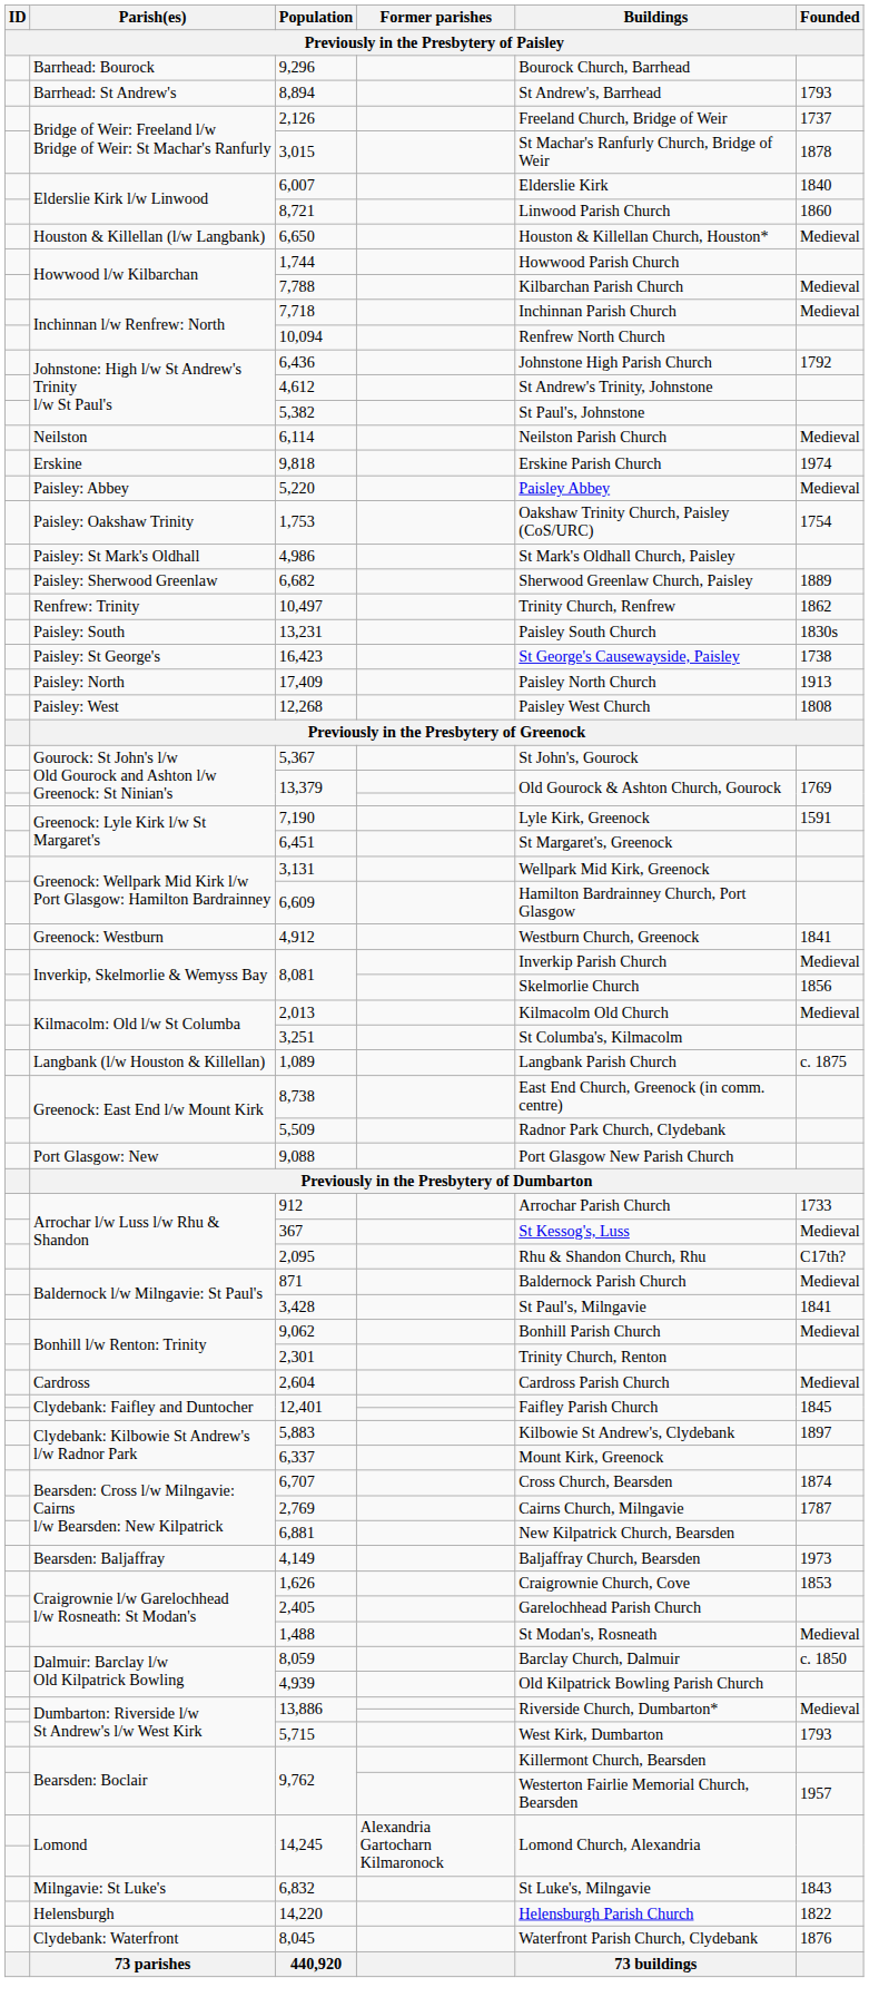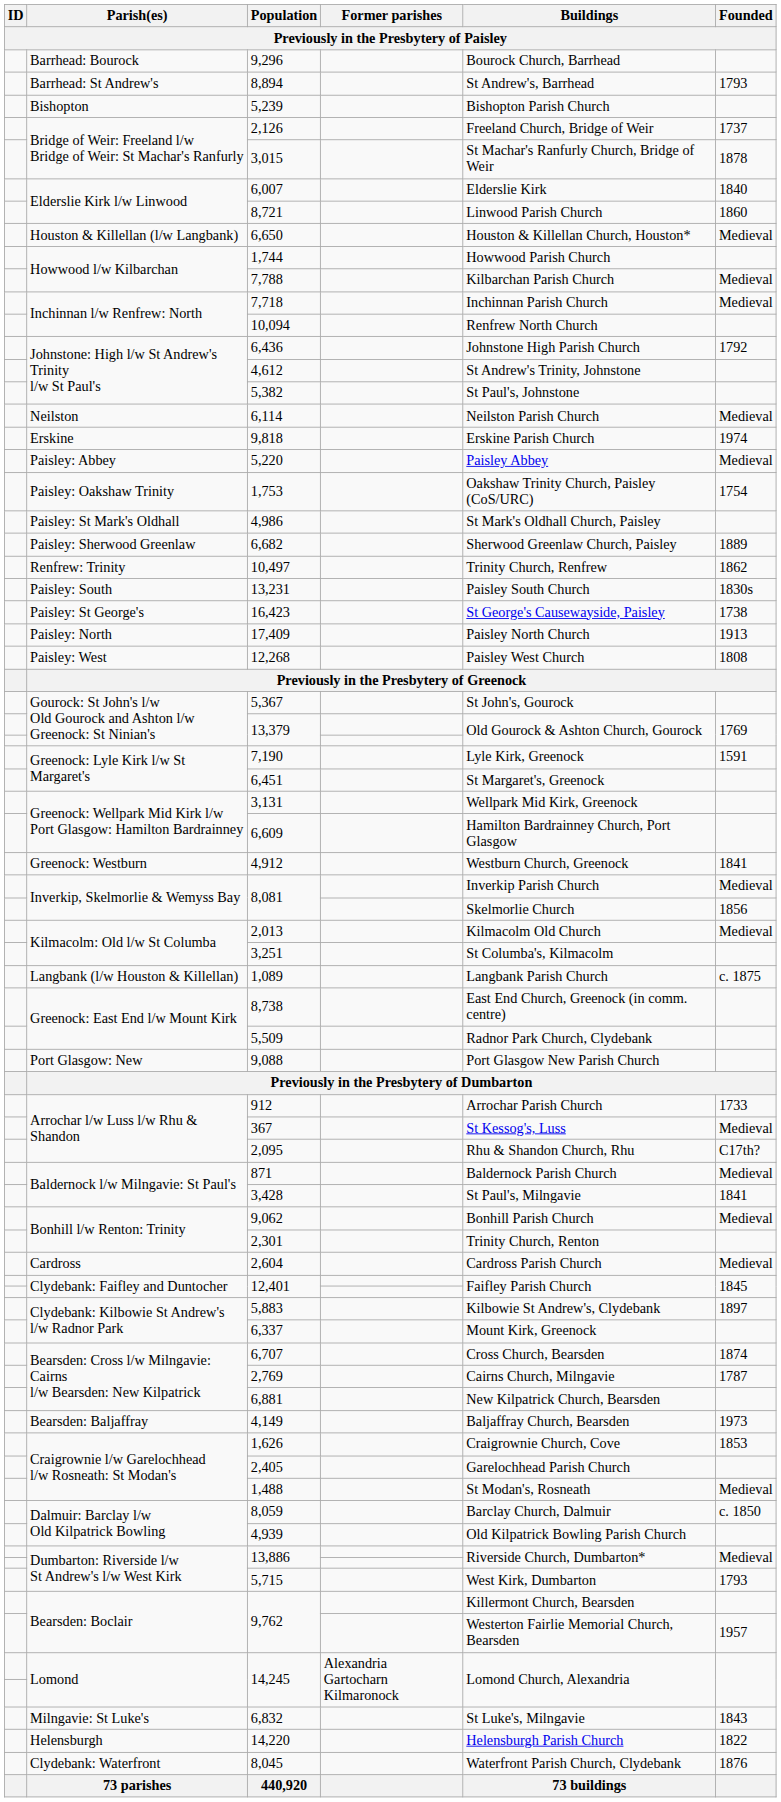+ row: Bishopton | 5,239 | Bishopton Parish Church
